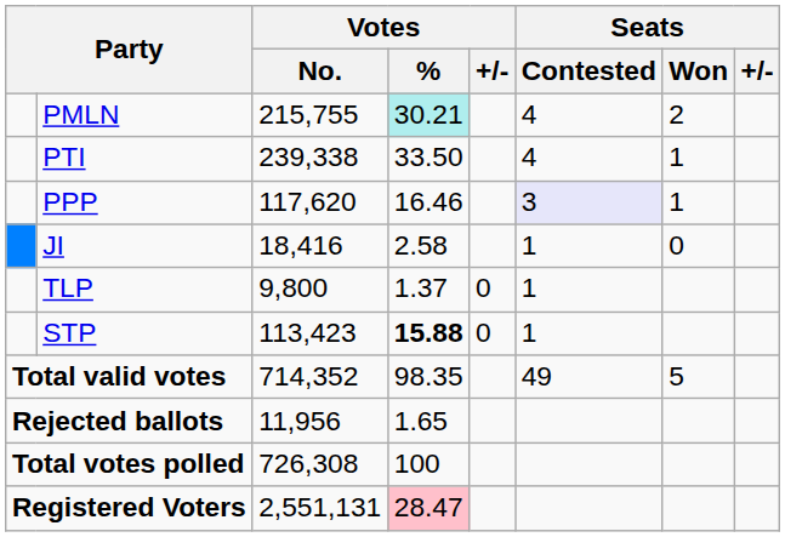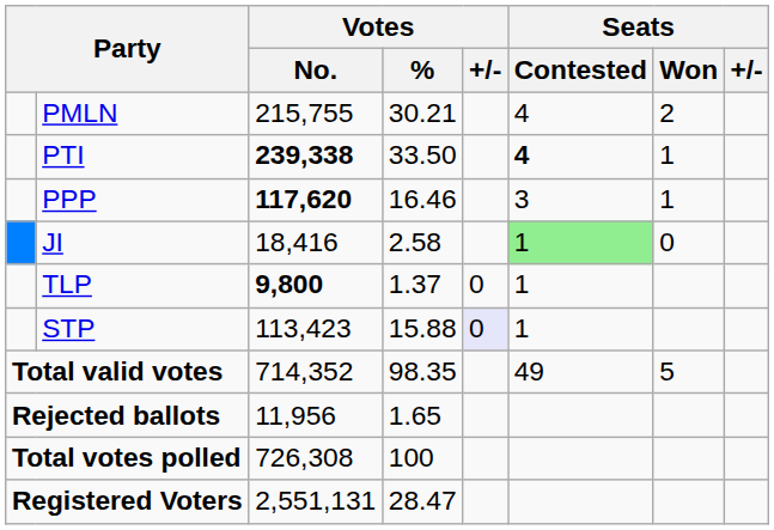PMLN | Votes / %: paleturquoise background -> no background
PTI | Votes / No.: normal -> bold
PTI | Seats / Contested: normal -> bold
PPP | Votes / No.: normal -> bold
PPP | Seats / Contested: lavender background -> no background
JI | Seats / Contested: no background -> lightgreen background
TLP | Votes / No.: normal -> bold
STP | Votes / %: bold -> normal
STP | Votes / +/-: no background -> lavender background
Registered Voters | Votes / %: pink background -> no background
